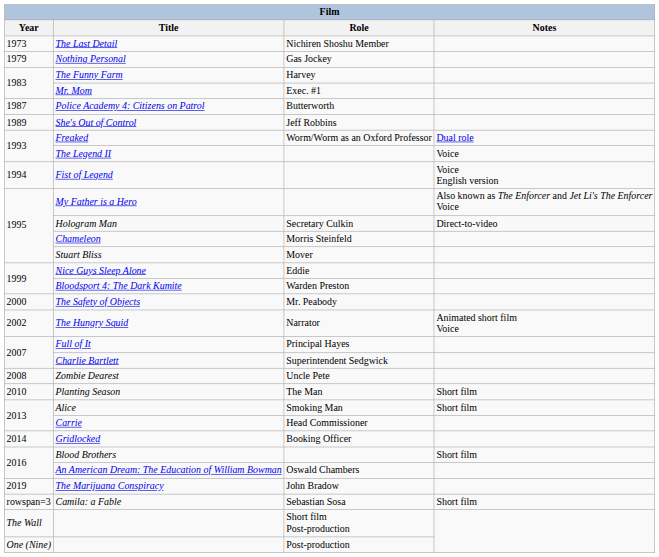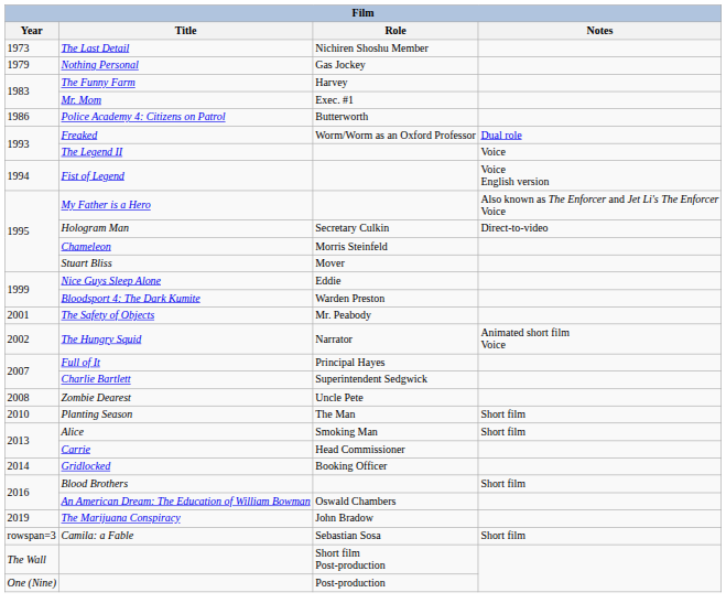Police Academy 4: Citizens on Patrol | Year: 1987 -> 1986
- row: 1989 | She's Out of Control | Jeff Robbins
The Safety of Objects | Year: 2000 -> 2001
